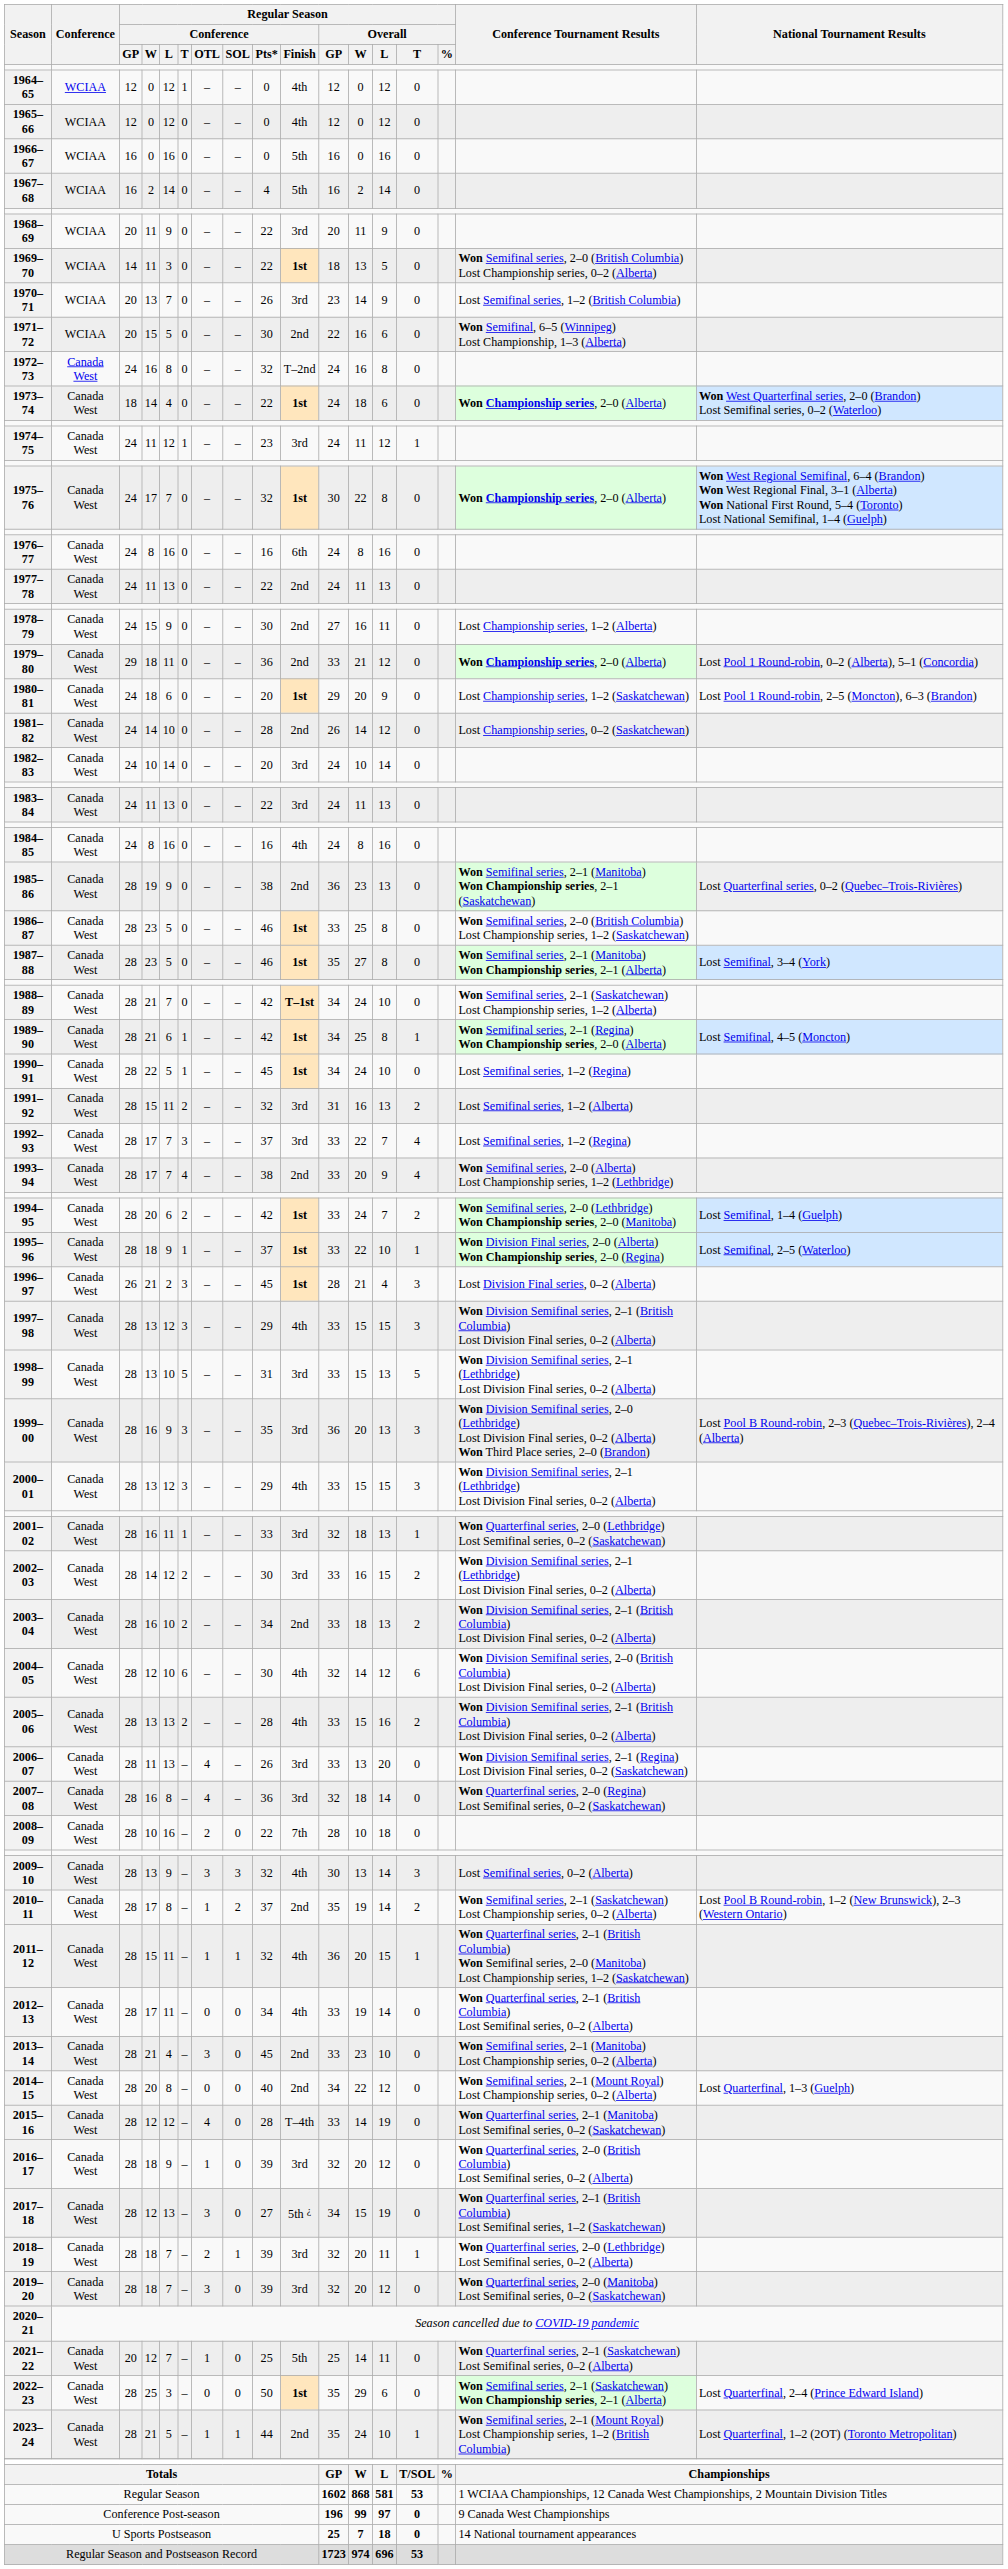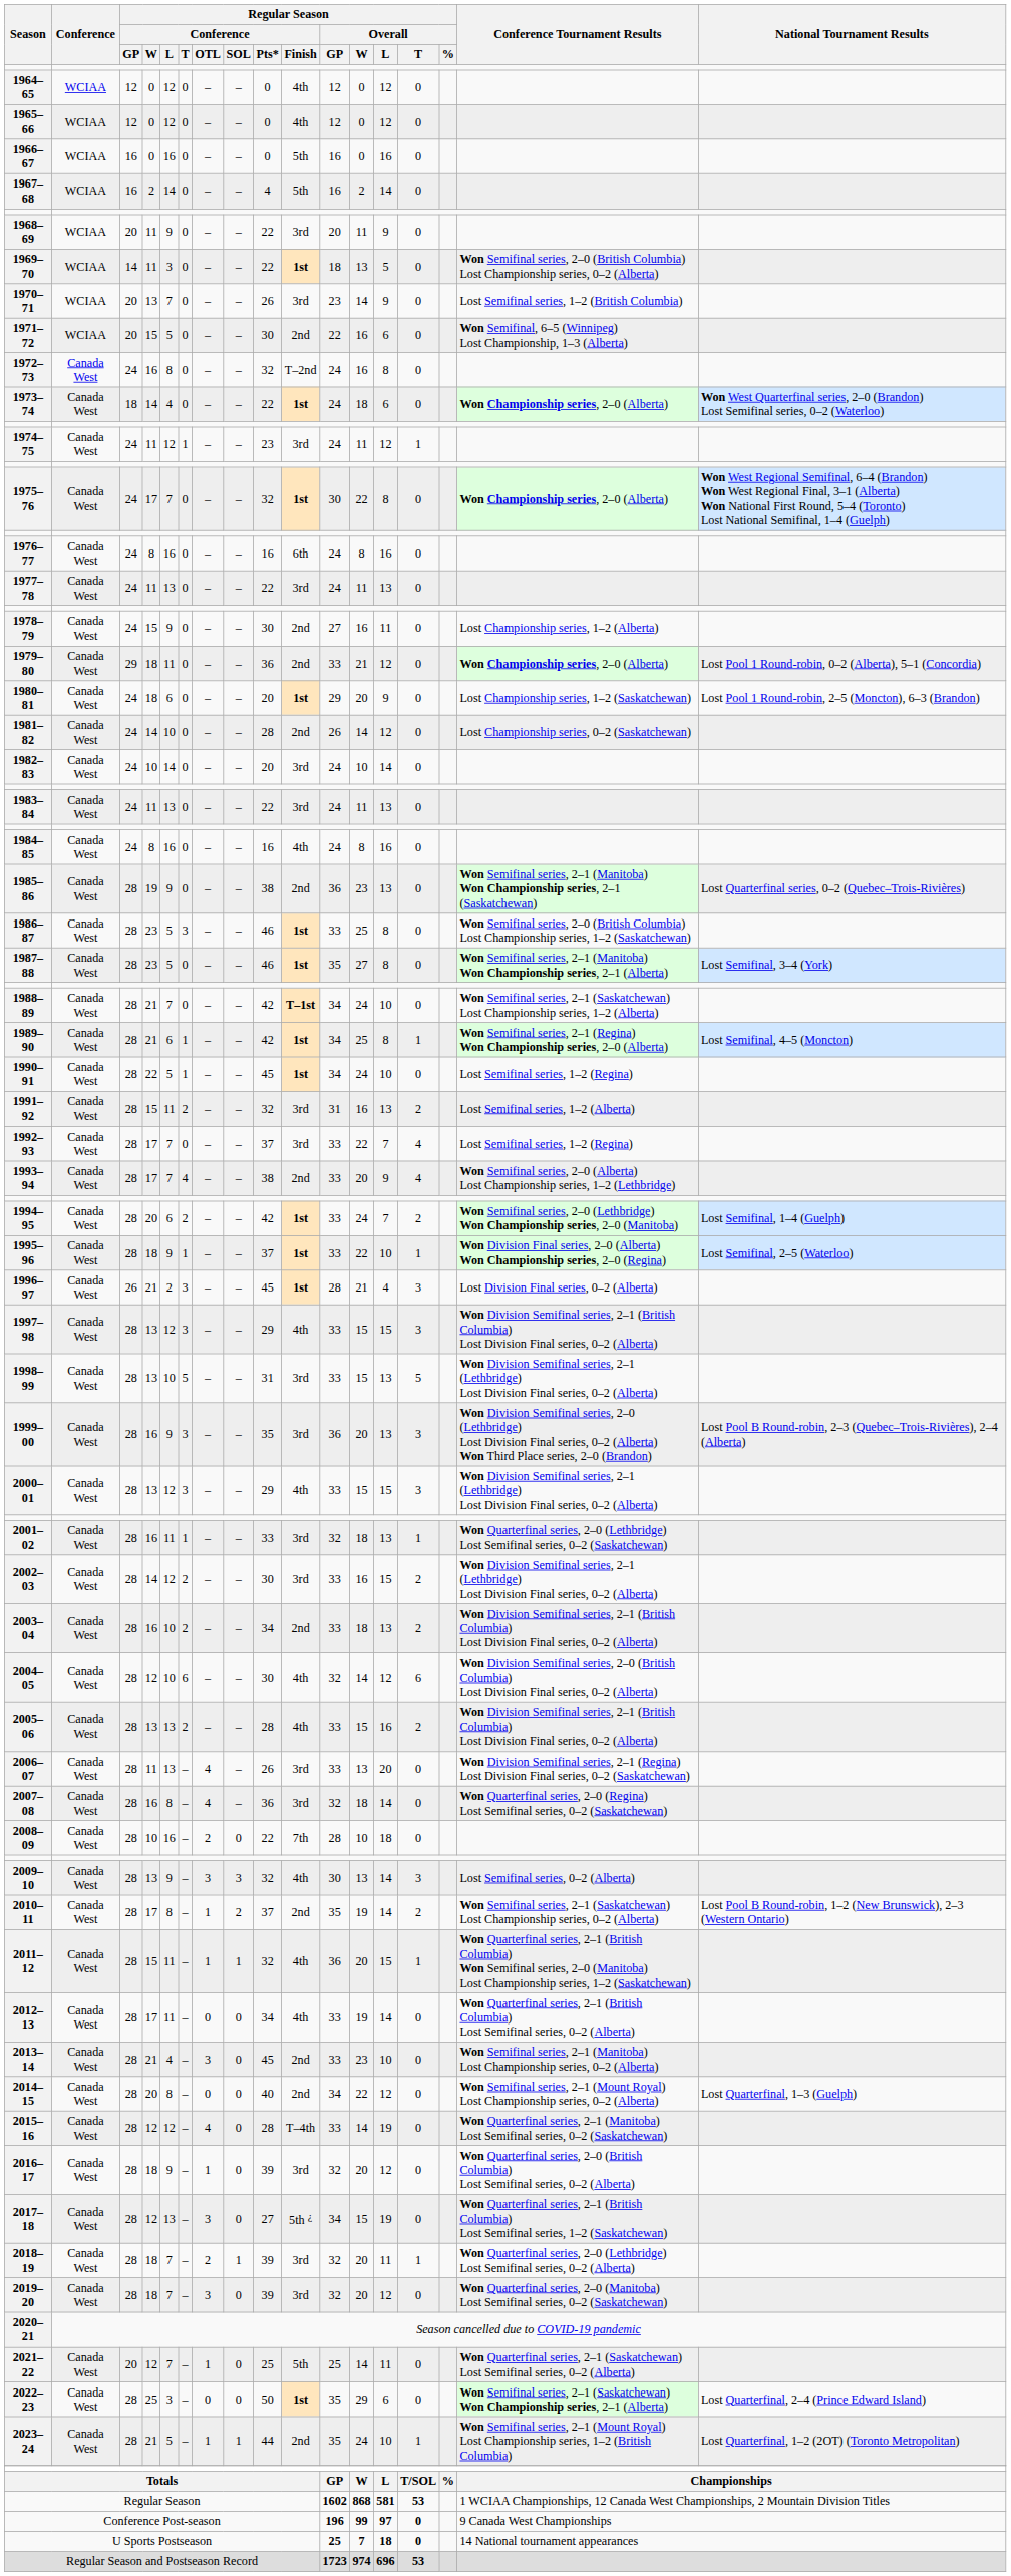1964–65 | Regular Season / Conference / T: 1 -> 0
1977–78 | Regular Season / Conference / Finish: 2nd -> 3rd
1986–87 | Regular Season / Conference / T: 0 -> 3
1992–93 | Regular Season / Conference / T: 3 -> 0
